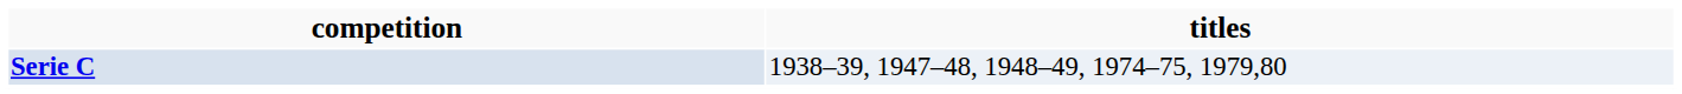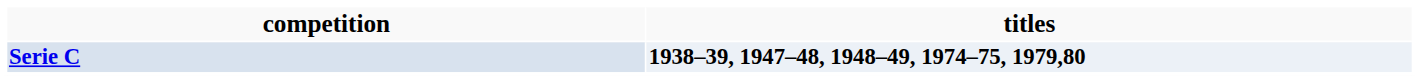Serie C | titles: normal -> bold
